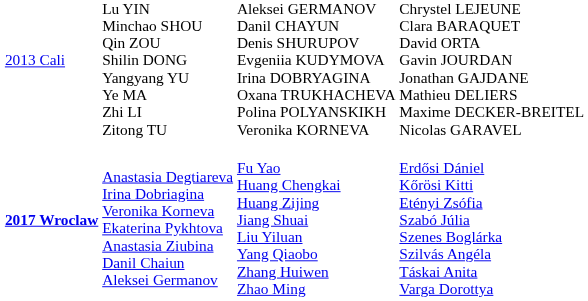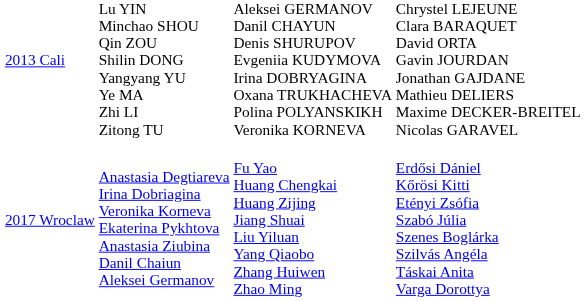2017 Wroclaw | column 1: bold -> normal
